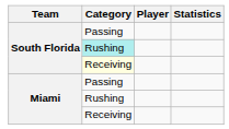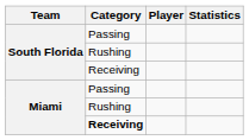South Florida / Rushing | Category: paleturquoise background -> no background
South Florida / Receiving | Category: lightyellow background -> no background
Miami / Receiving | Category: normal -> bold
